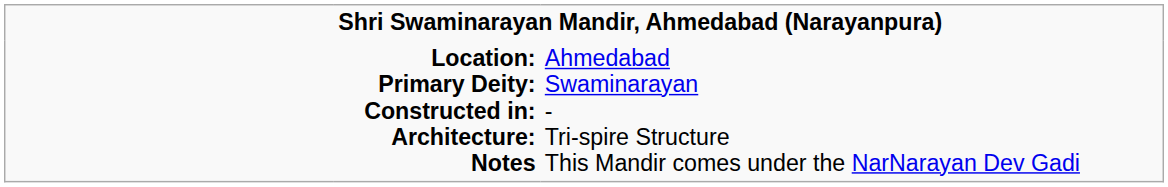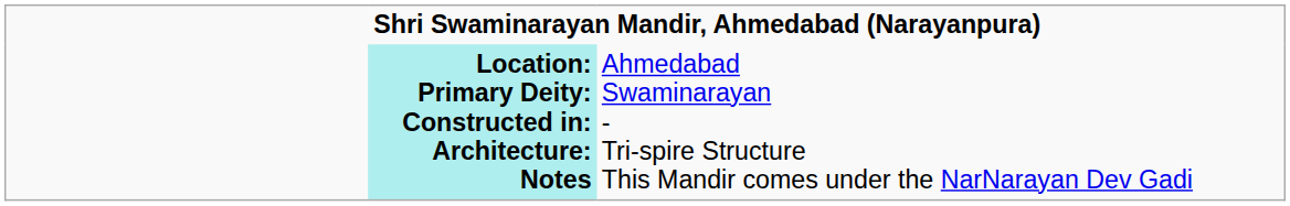Location: Primary Deity: Constructed in: Architecture: Notes | column 2: no background -> paleturquoise background
